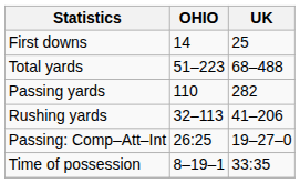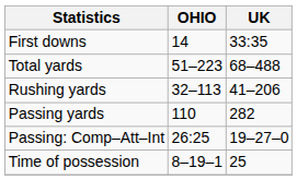First downs | UK: 25 -> 33:35
rows swapped: Rushing yards <-> Passing yards
Time of possession | UK: 33:35 -> 25
